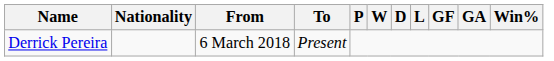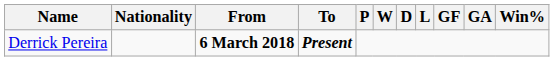Derrick Pereira | From: normal -> bold
Derrick Pereira | To: normal -> bold
